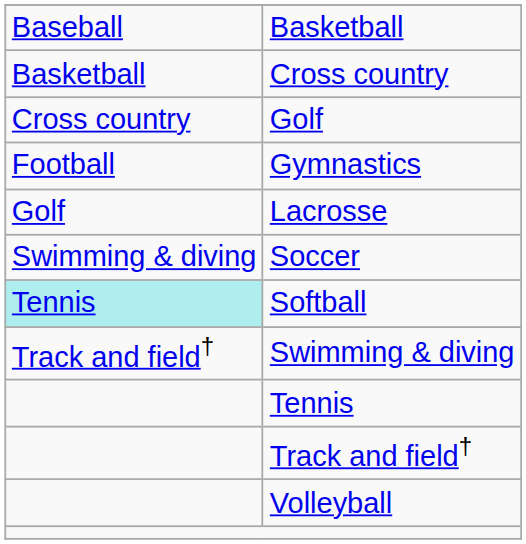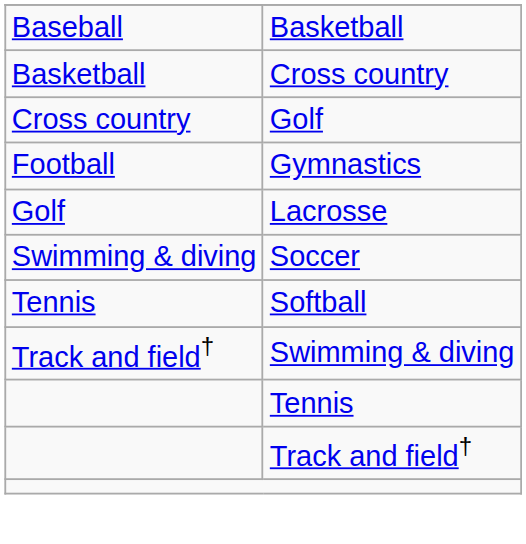Softball | column 1: paleturquoise background -> no background
- row: Volleyball
